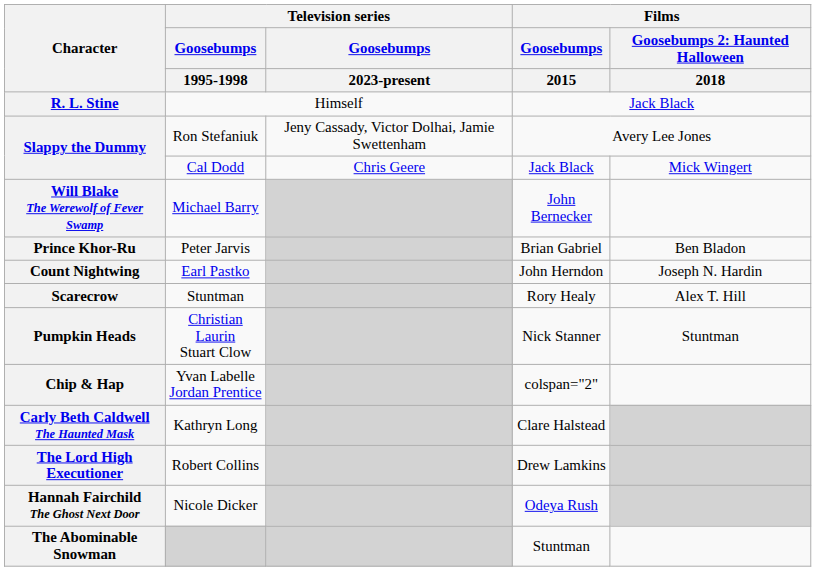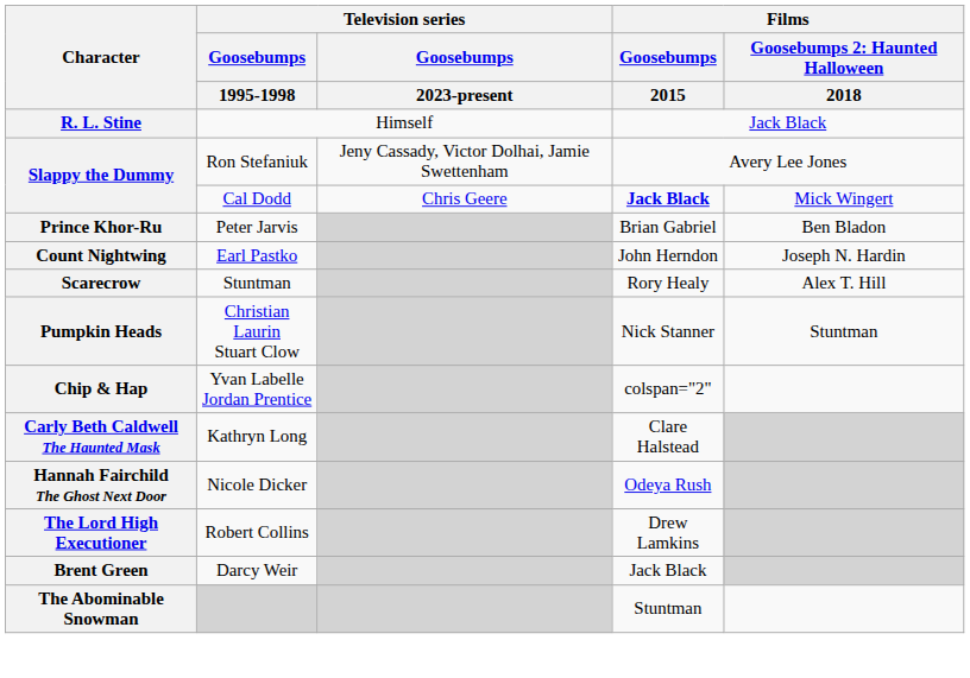Slappy the Dummy / Cal Dodd | Films / Goosebumps / 2015: normal -> bold
- row: Will Blake The Werewolf of Fever Swamp | Michael Barry | John Bernecker
rows swapped: The Lord High Executioner <-> Hannah Fairchild The Ghost Next Door
+ row: Brent Green | Darcy Weir | Jack Black
